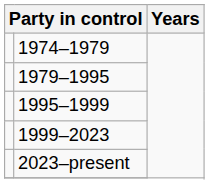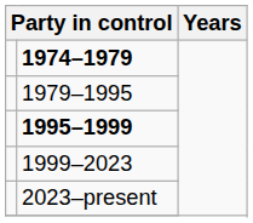1974–1979 | column 2: normal -> bold
1995–1999 | column 2: normal -> bold
